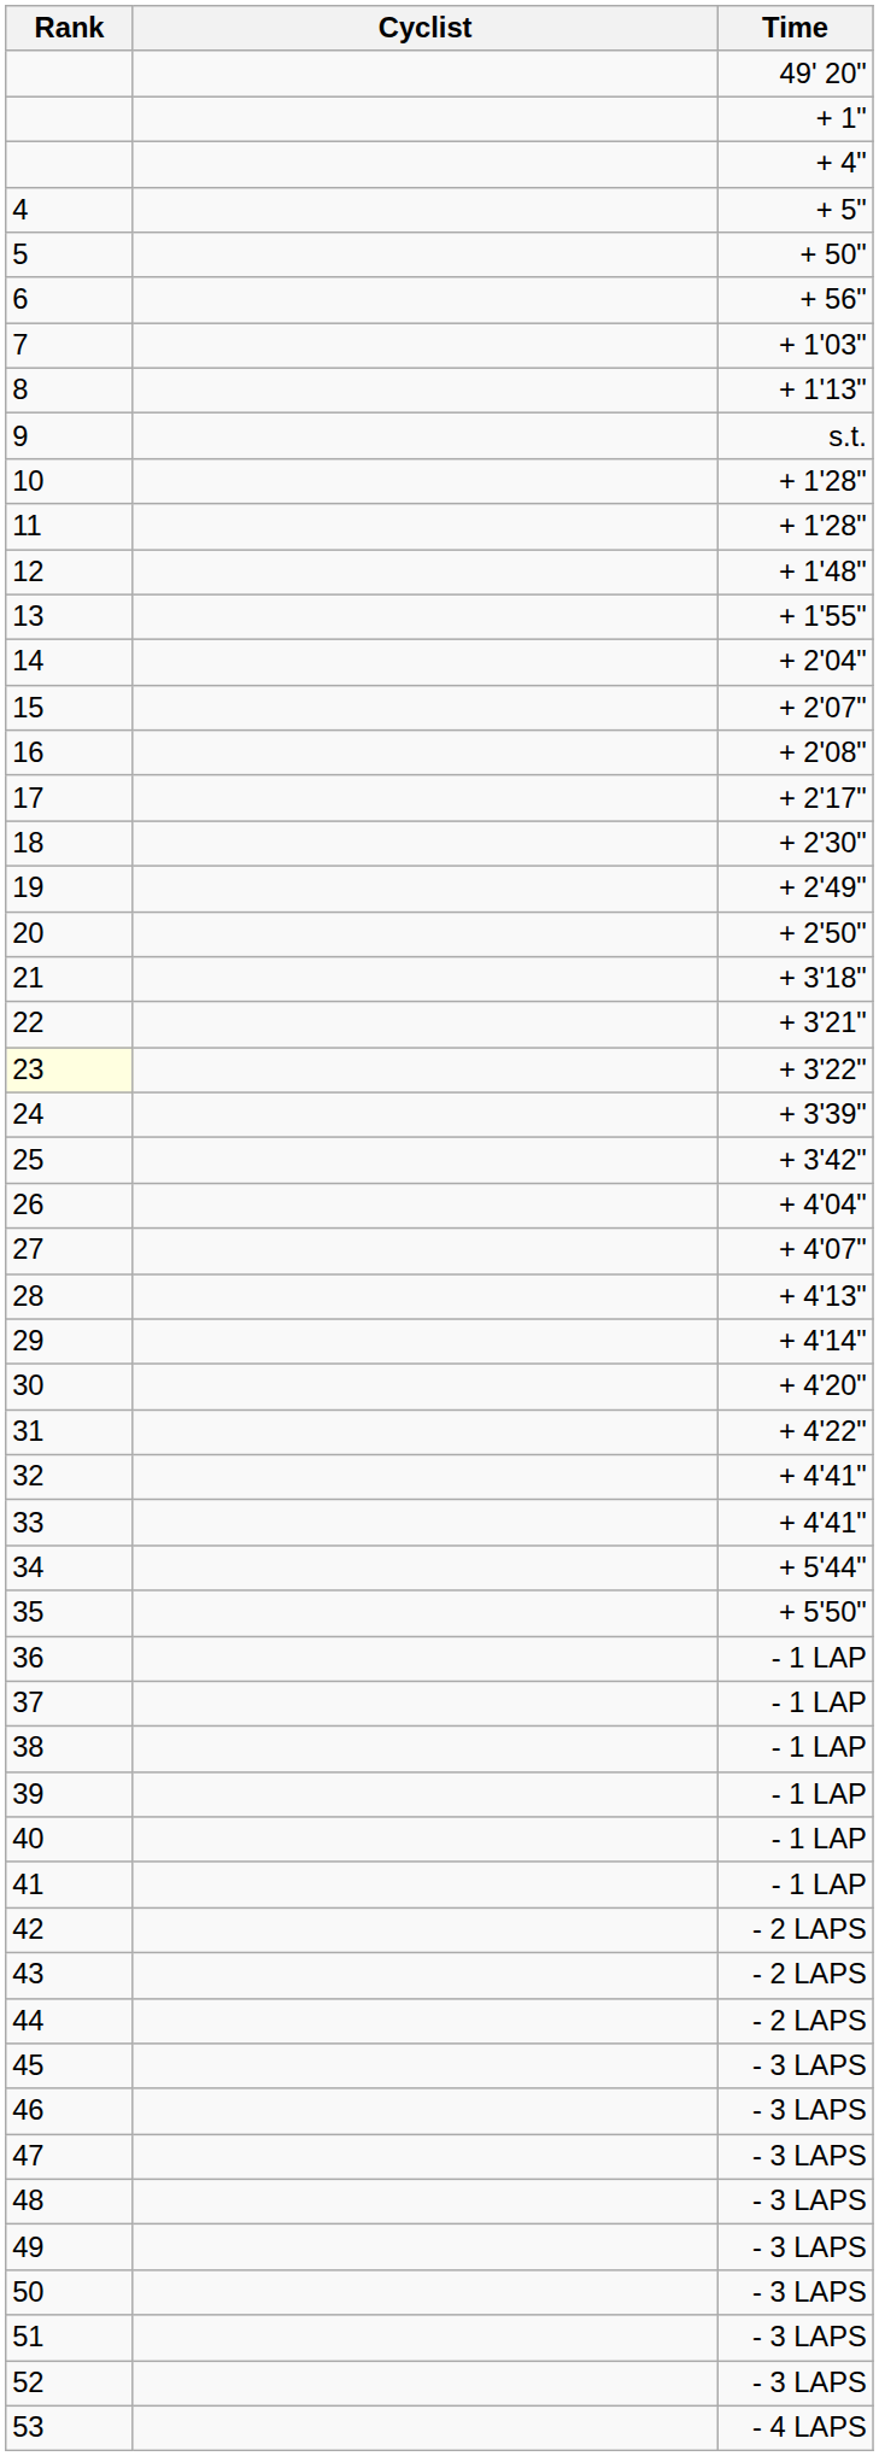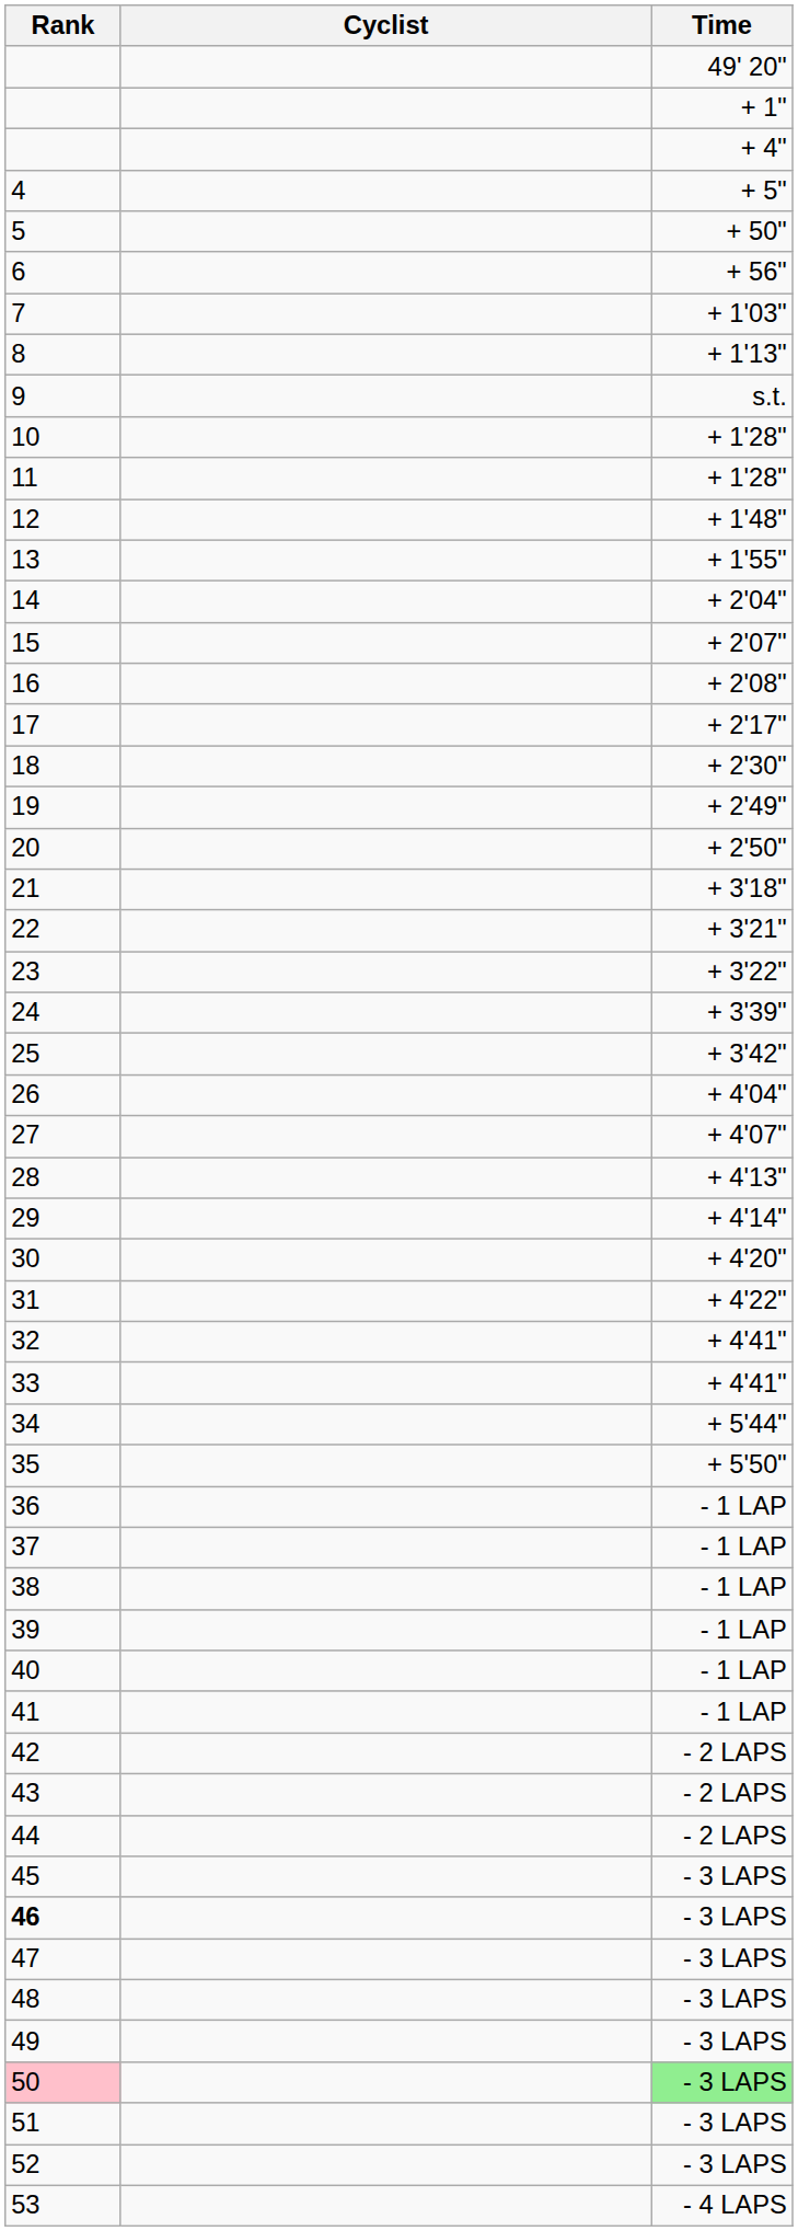23 | Rank: lightyellow background -> no background
46 | Rank: normal -> bold
50 | Rank: no background -> pink background
50 | Time: no background -> lightgreen background
